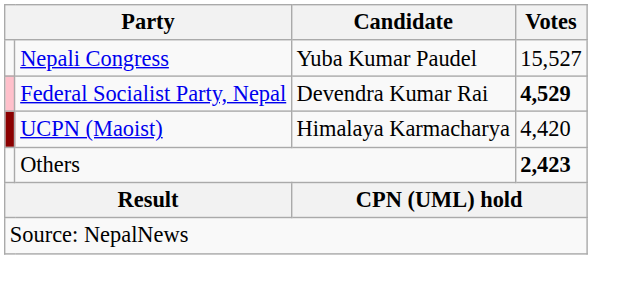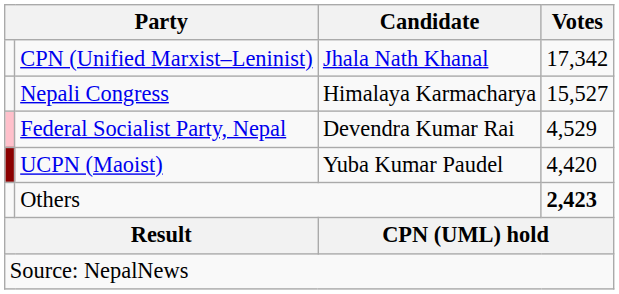+ row: CPN (Unified Marxist–Leninist) | Jhala Nath Khanal | 17,342
Nepali Congress | Candidate: Yuba Kumar Paudel -> Himalaya Karmacharya
Federal Socialist Party, Nepal | Votes: bold -> normal
UCPN (Maoist) | Candidate: Himalaya Karmacharya -> Yuba Kumar Paudel
